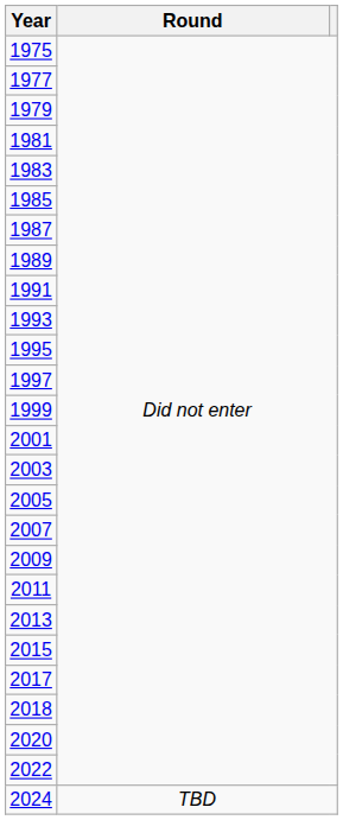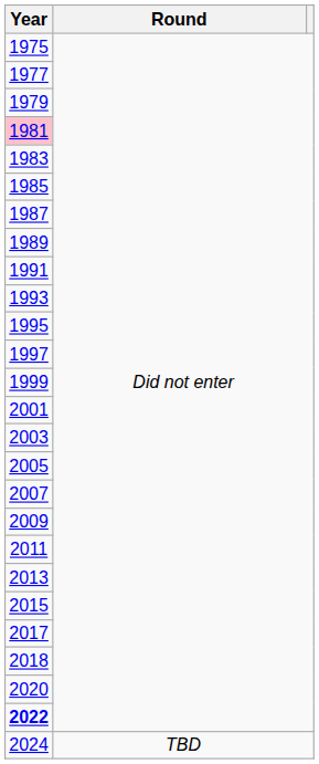1981 | Year: no background -> pink background
2022 | Year: normal -> bold
